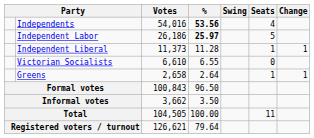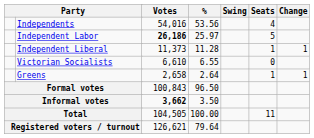Independents | %: bold -> normal
Independent Labor | Votes: normal -> bold
Independent Labor | %: bold -> normal
Informal votes | Votes: normal -> bold
